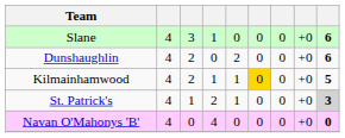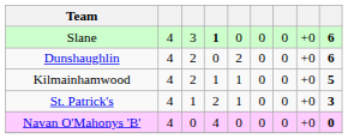Slane | column 4: normal -> bold
Kilmainhamwood | column 6: gold background -> no background
St. Patrick's | column 9: lightgrey background -> no background
